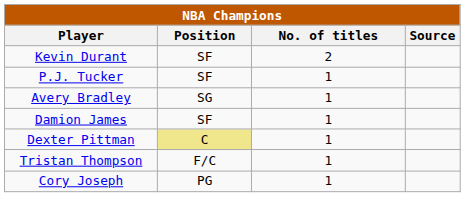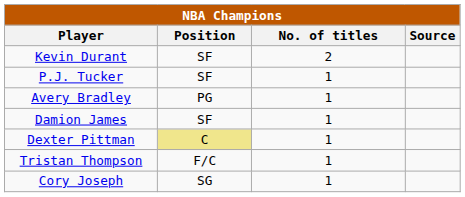Avery Bradley | Position: SG -> PG
Cory Joseph | Position: PG -> SG
